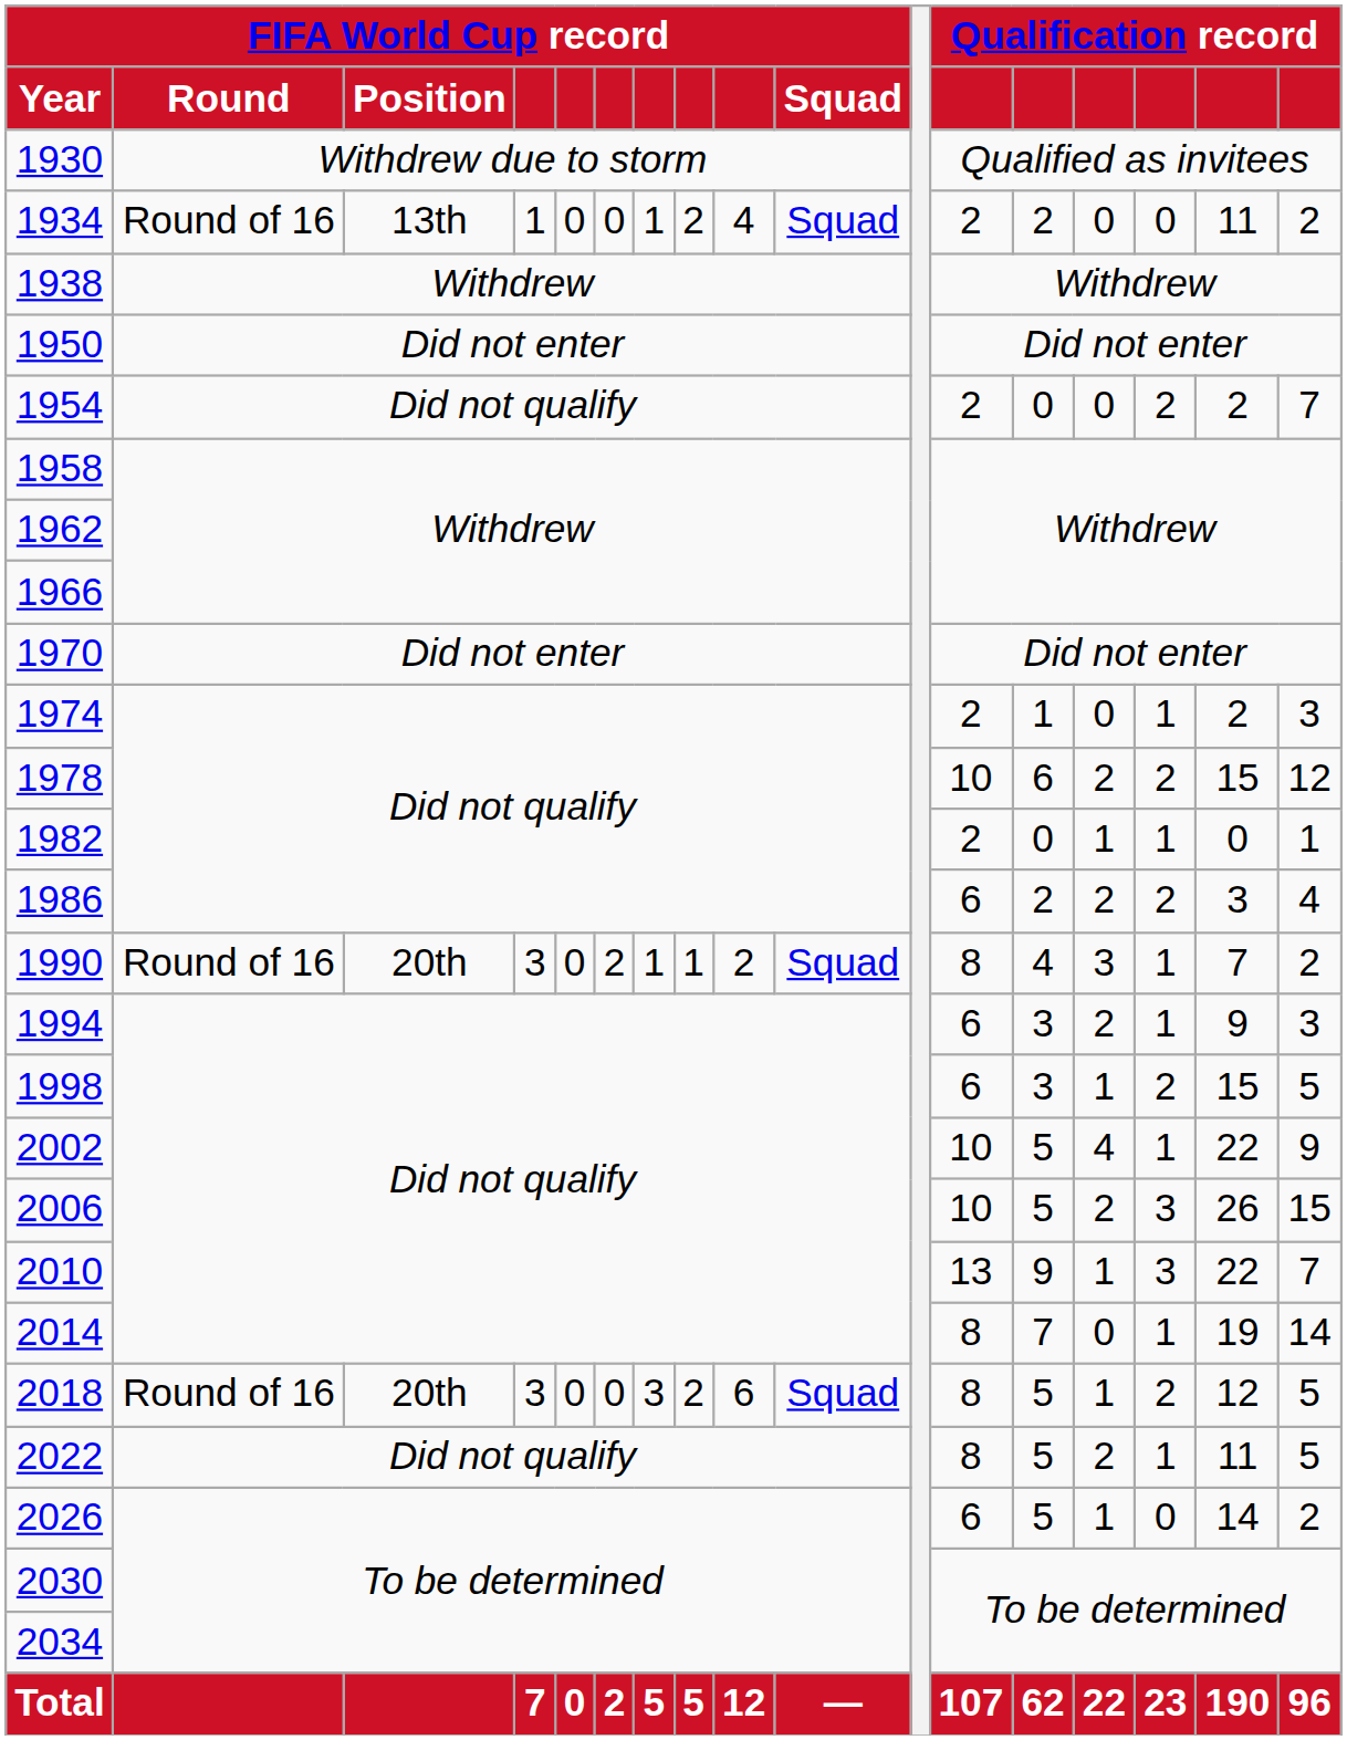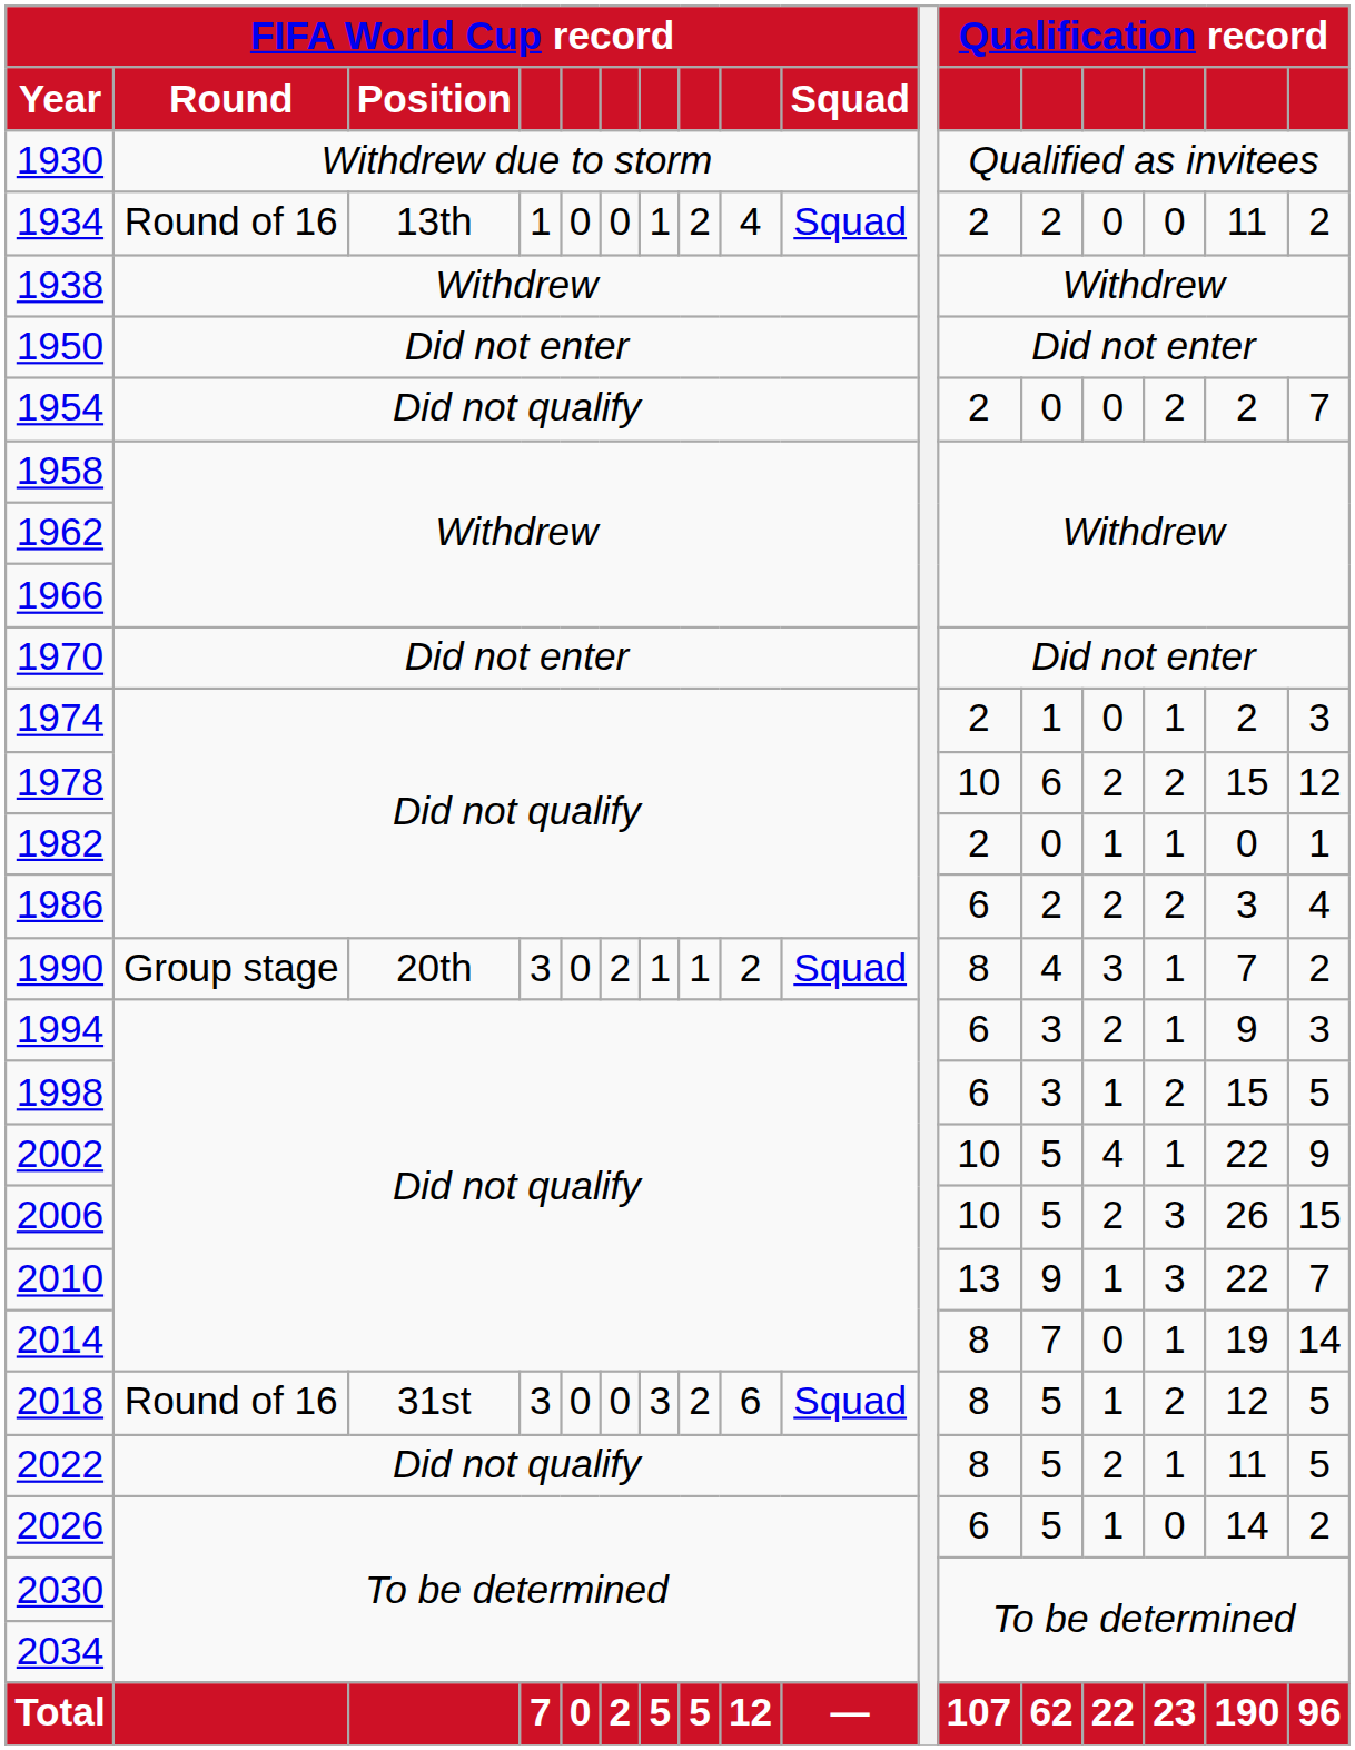1990 | FIFA World Cup record / Round: Round of 16 -> Group stage
2018 | FIFA World Cup record / Position: 20th -> 31st
